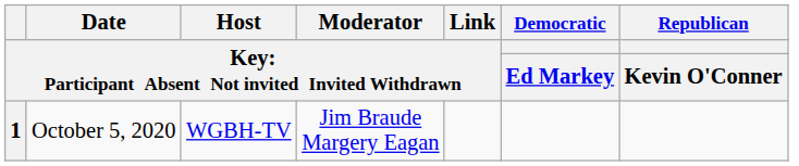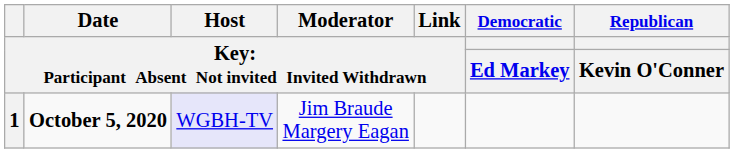1 | column 2: normal -> bold
1 | column 3: no background -> lavender background
